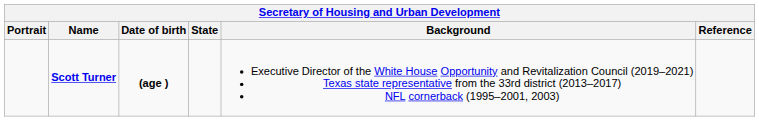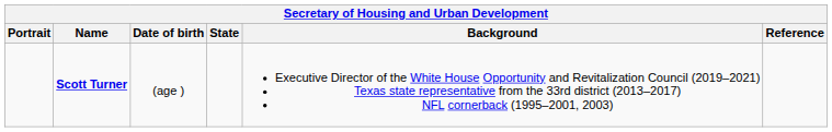Scott Turner | Date of birth: bold -> normal
